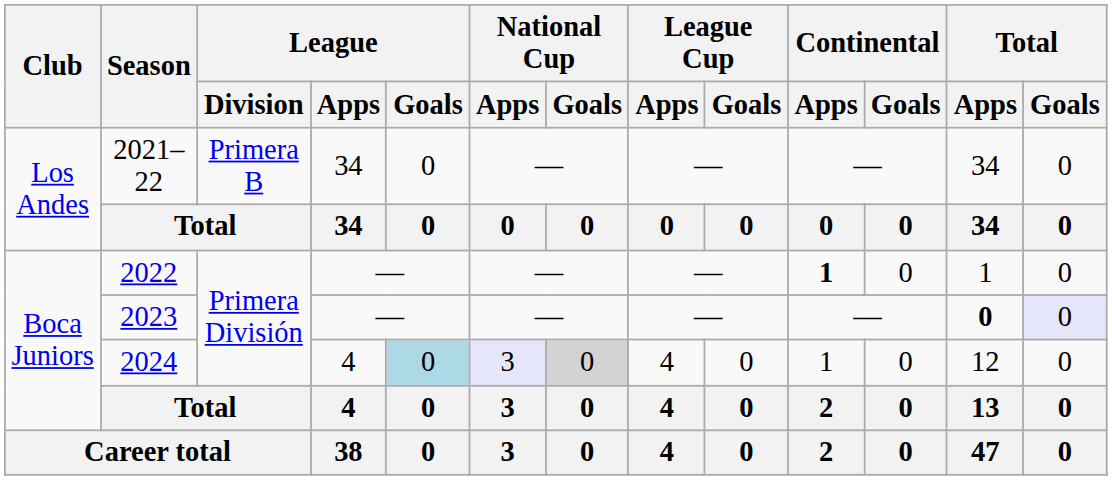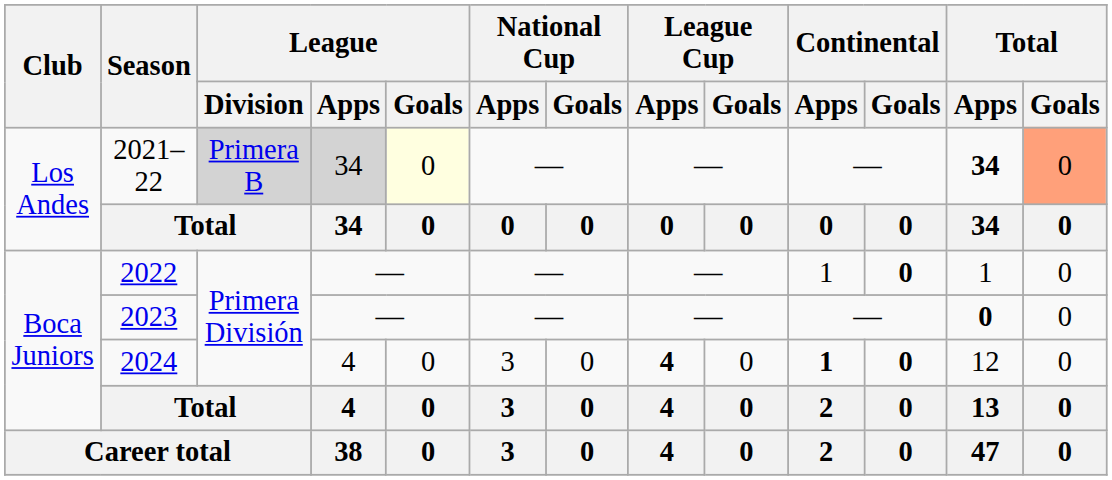2021–22 | League / Division: no background -> lightgrey background
2021–22 | League / Apps: no background -> lightgrey background
2021–22 | League / Goals: no background -> lightyellow background
2021–22 | Total / Apps: normal -> bold
2021–22 | Total / Goals: no background -> lightsalmon background
2022 | Continental / Apps: bold -> normal
2022 | Continental / Goals: normal -> bold
2023 | Total / Goals: lavender background -> no background
2024 | League / Goals: lightblue background -> no background
2024 | National Cup / Apps: lavender background -> no background
2024 | National Cup / Goals: lightgrey background -> no background
2024 | League Cup / Apps: normal -> bold
2024 | Continental / Apps: normal -> bold
2024 | Continental / Goals: normal -> bold
